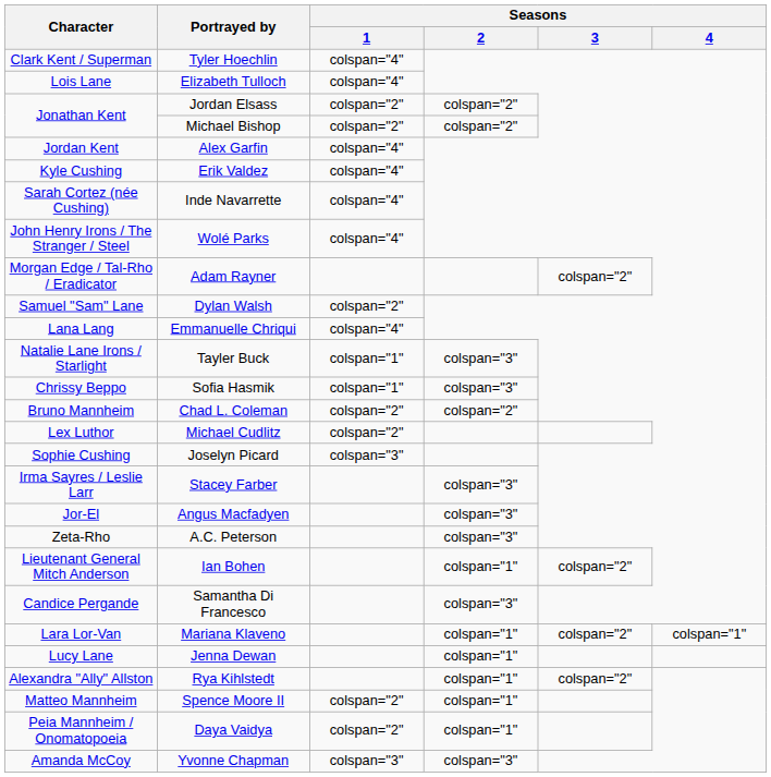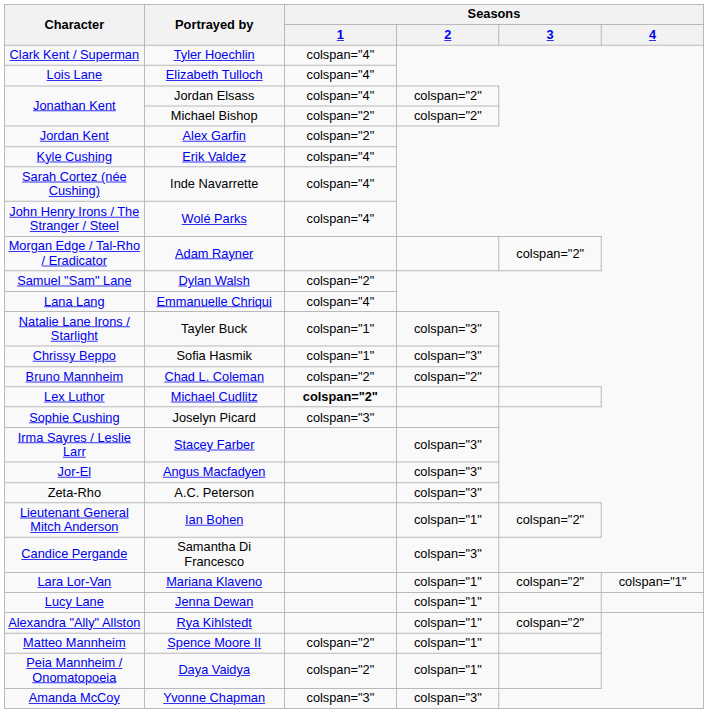Jordan Elsass | Seasons / 1: colspan="2" -> colspan="4"
Alex Garfin | Seasons / 1: colspan="4" -> colspan="2"
Michael Cudlitz | Seasons / 1: normal -> bold
